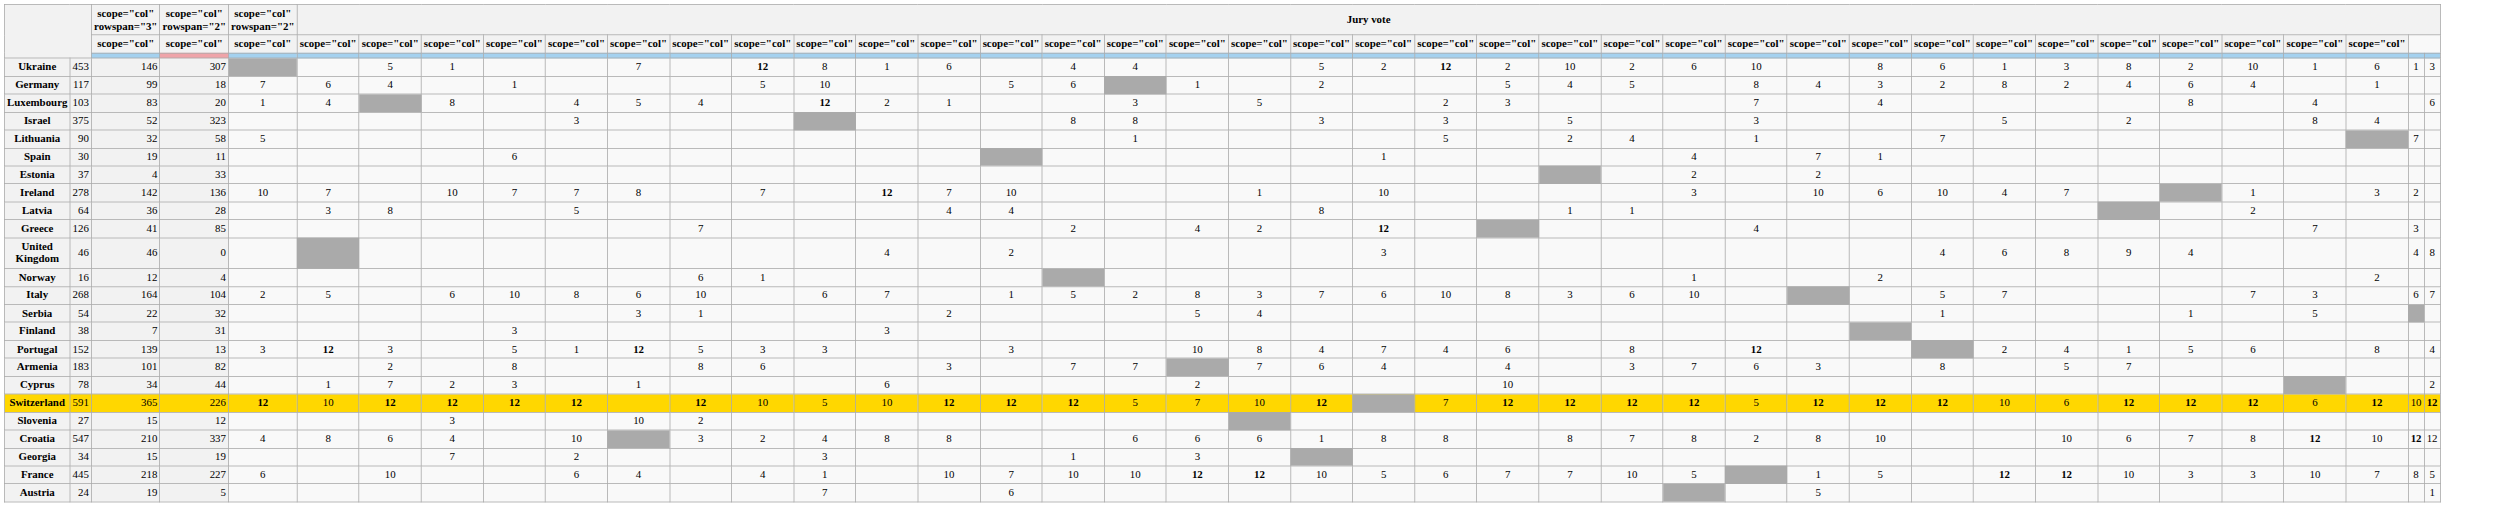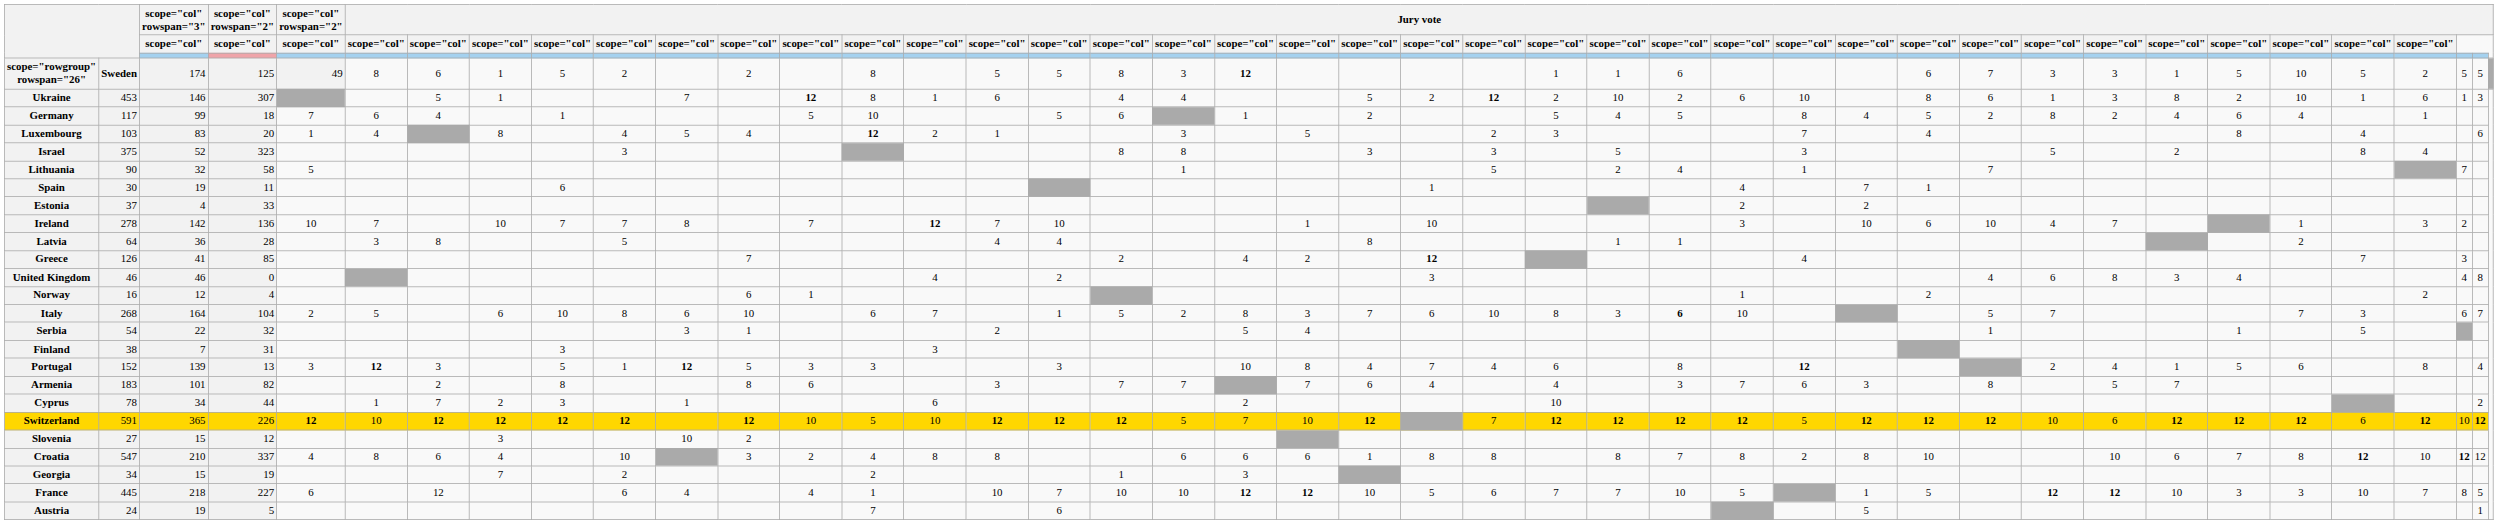+ row: scope="rowgroup" rowspan="26" | Sweden | 174 | 125 | 49 | 8 | 6 | 1 | 5 | 2 | 2 | 8 | 5 | 5 | 8 | 3 | 12 | 1 | 1 | 6 | 6 | 7 | 3 | 3 | 1 | 5 | 10 | 5 | 2 | 5 | 5
Germany | column 31: 3 -> 5
United Kingdom | column 35: 9 -> 3
Italy | column 27: normal -> bold
Georgia | column 14: 3 -> 2
France | column 7: 10 -> 12
